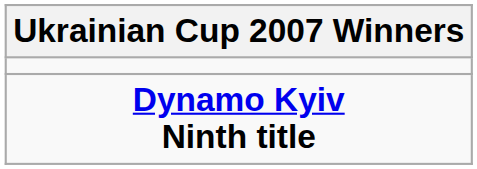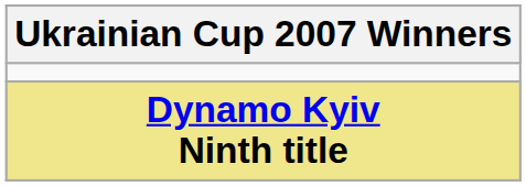row 3 | column 1: no background -> khaki background
